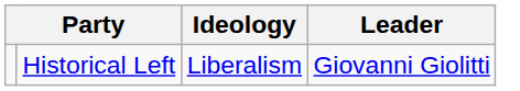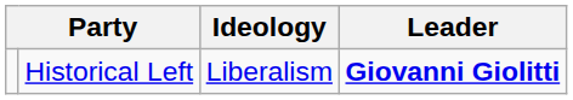Historical Left | Leader: normal -> bold
